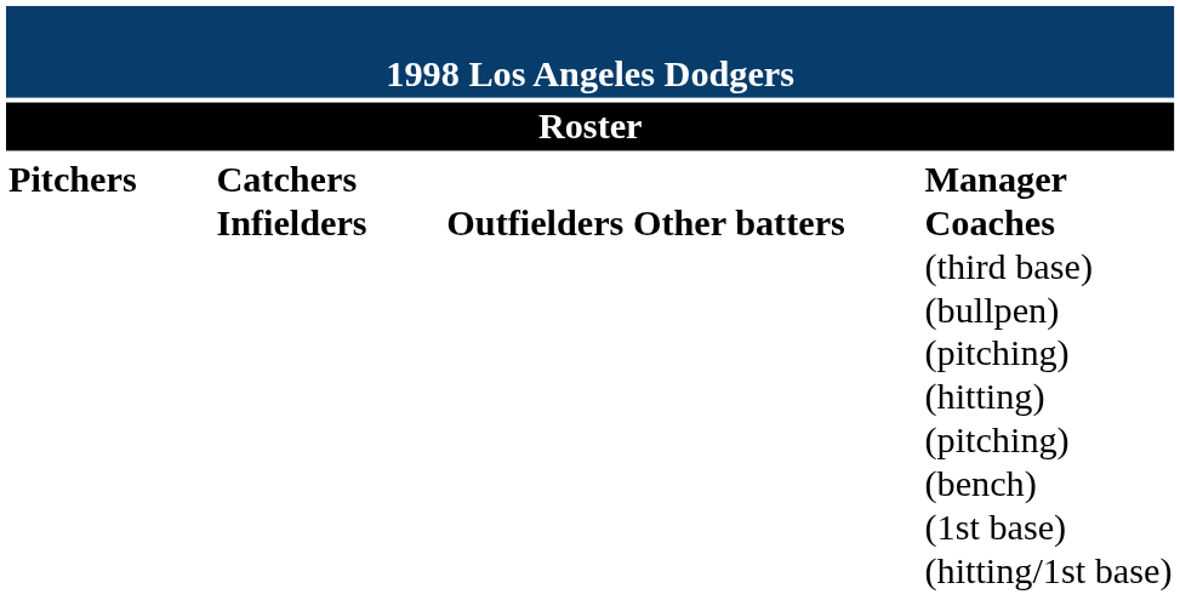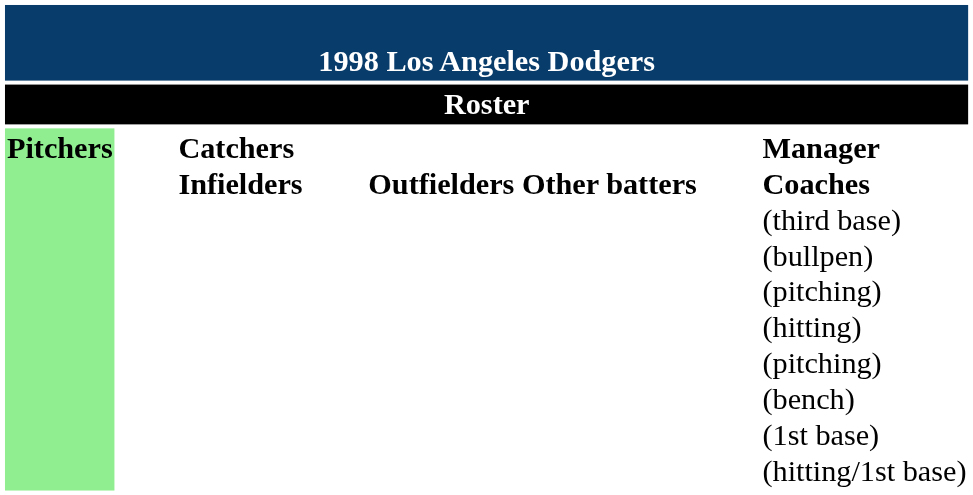Pitchers | column 1: no background -> lightgreen background
